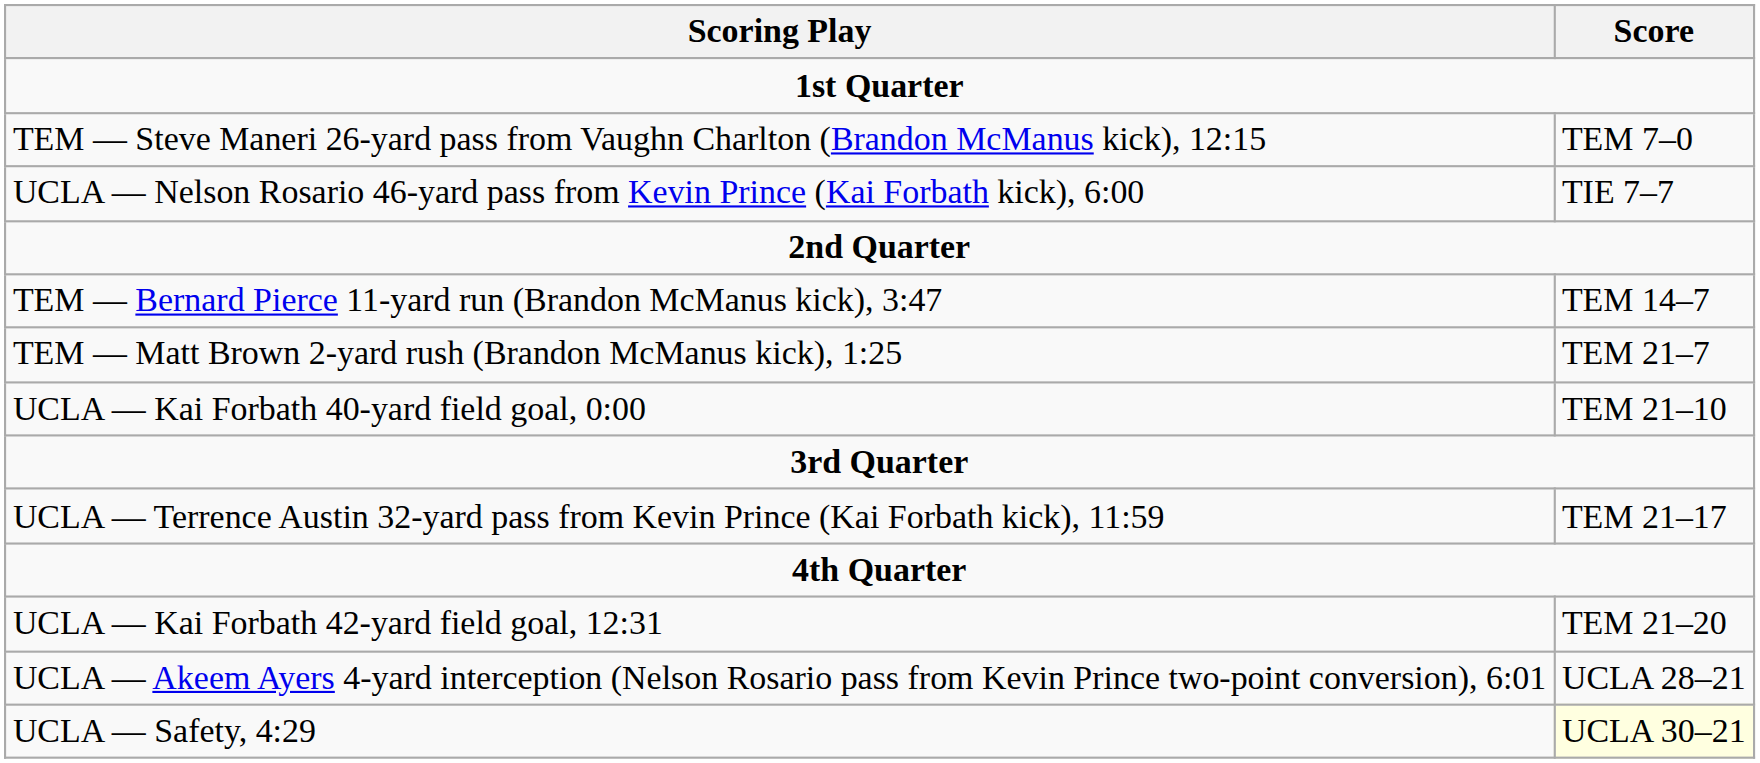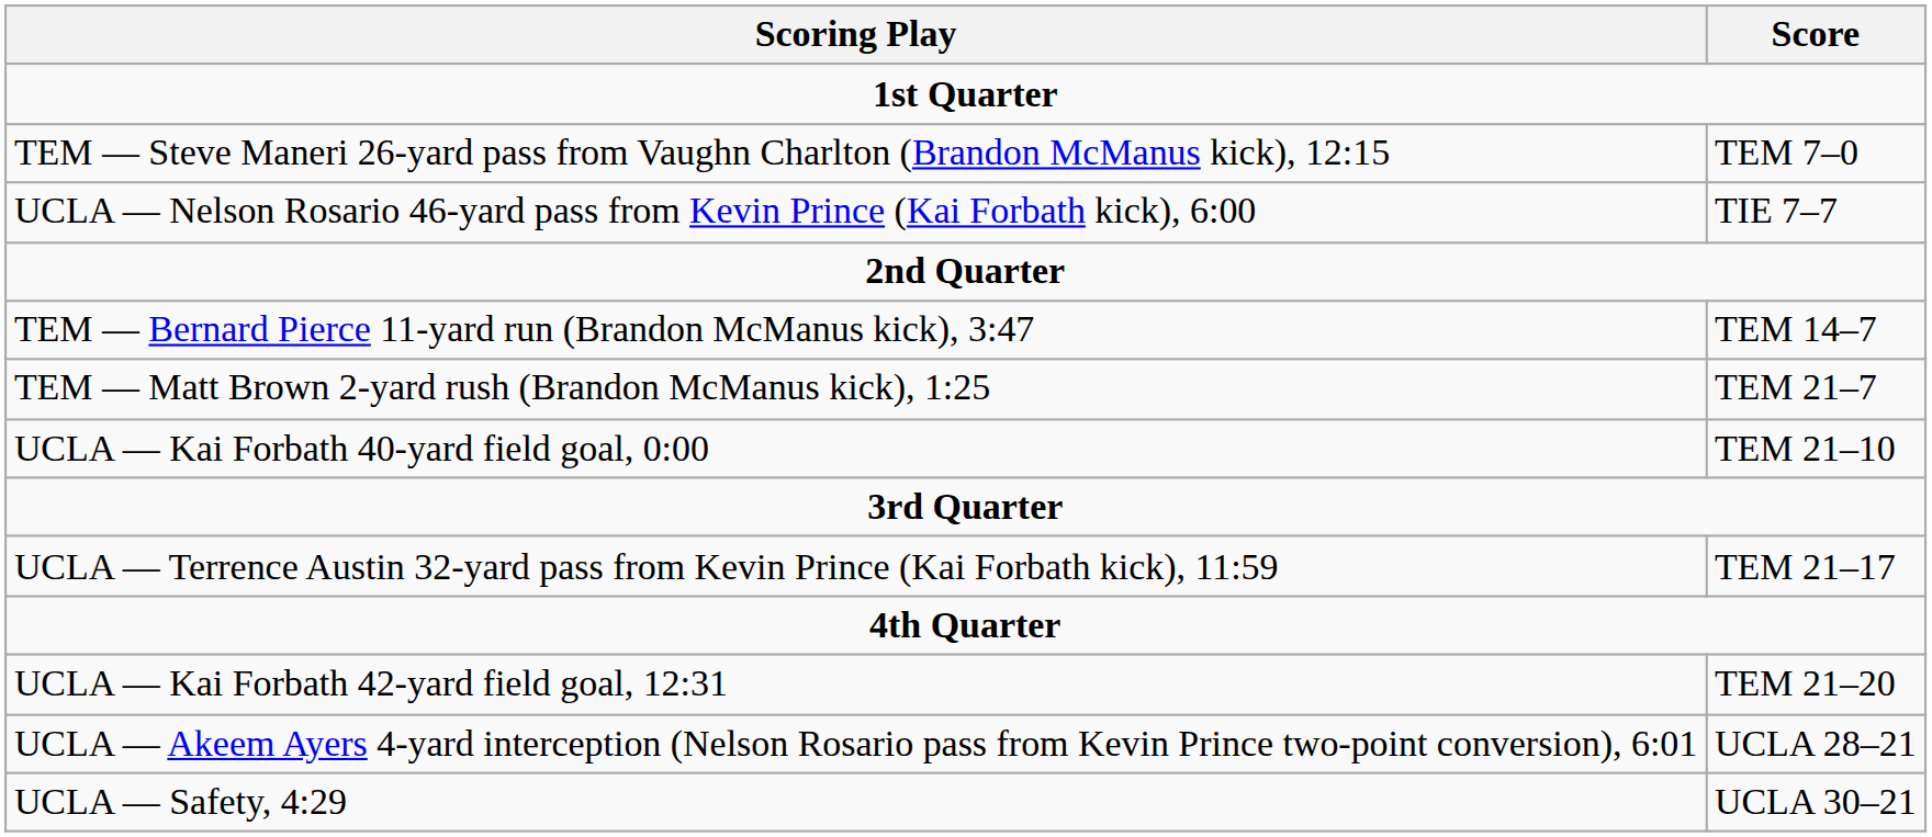UCLA — Safety, 4:29 | Score: lightyellow background -> no background
